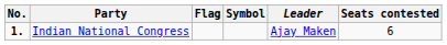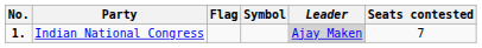Indian National Congress | Leader: no background -> lightgrey background
Indian National Congress | Seats contested: 6 -> 7
